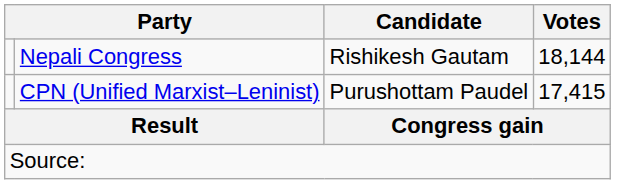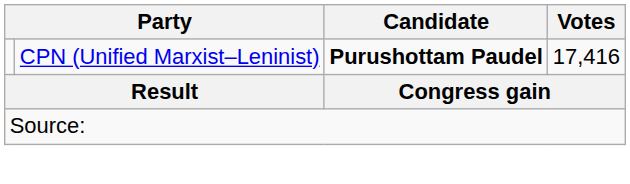- row: Nepali Congress | Rishikesh Gautam | 18,144
CPN (Unified Marxist–Leninist) | Candidate: normal -> bold
CPN (Unified Marxist–Leninist) | Votes: 17,415 -> 17,416
